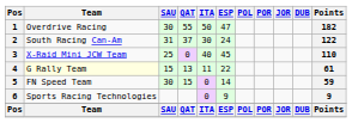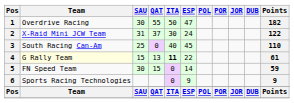2 | Team: South Racing Can-Am -> X-Raid Mini JCW Team
3 | Team: X-Raid Mini JCW Team -> South Racing Can-Am
4 | ITA: normal -> bold
